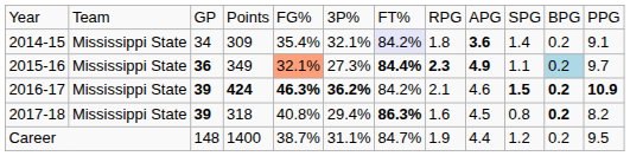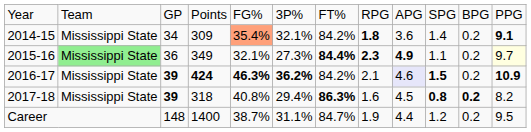2014-15 | column 5: no background -> lightsalmon background
2014-15 | column 7: lavender background -> no background
2014-15 | column 8: normal -> bold
2014-15 | column 9: bold -> normal
2014-15 | column 12: normal -> bold
2015-16 | column 2: no background -> lightgreen background
2015-16 | column 3: bold -> normal
2015-16 | column 5: lightsalmon background -> no background
2015-16 | column 11: lightblue background -> no background
2015-16 | column 12: no background -> lightyellow background
2016-17 | column 9: no background -> lavender background
2016-17 | column 11: bold -> normal
2017-18 | column 10: normal -> bold
